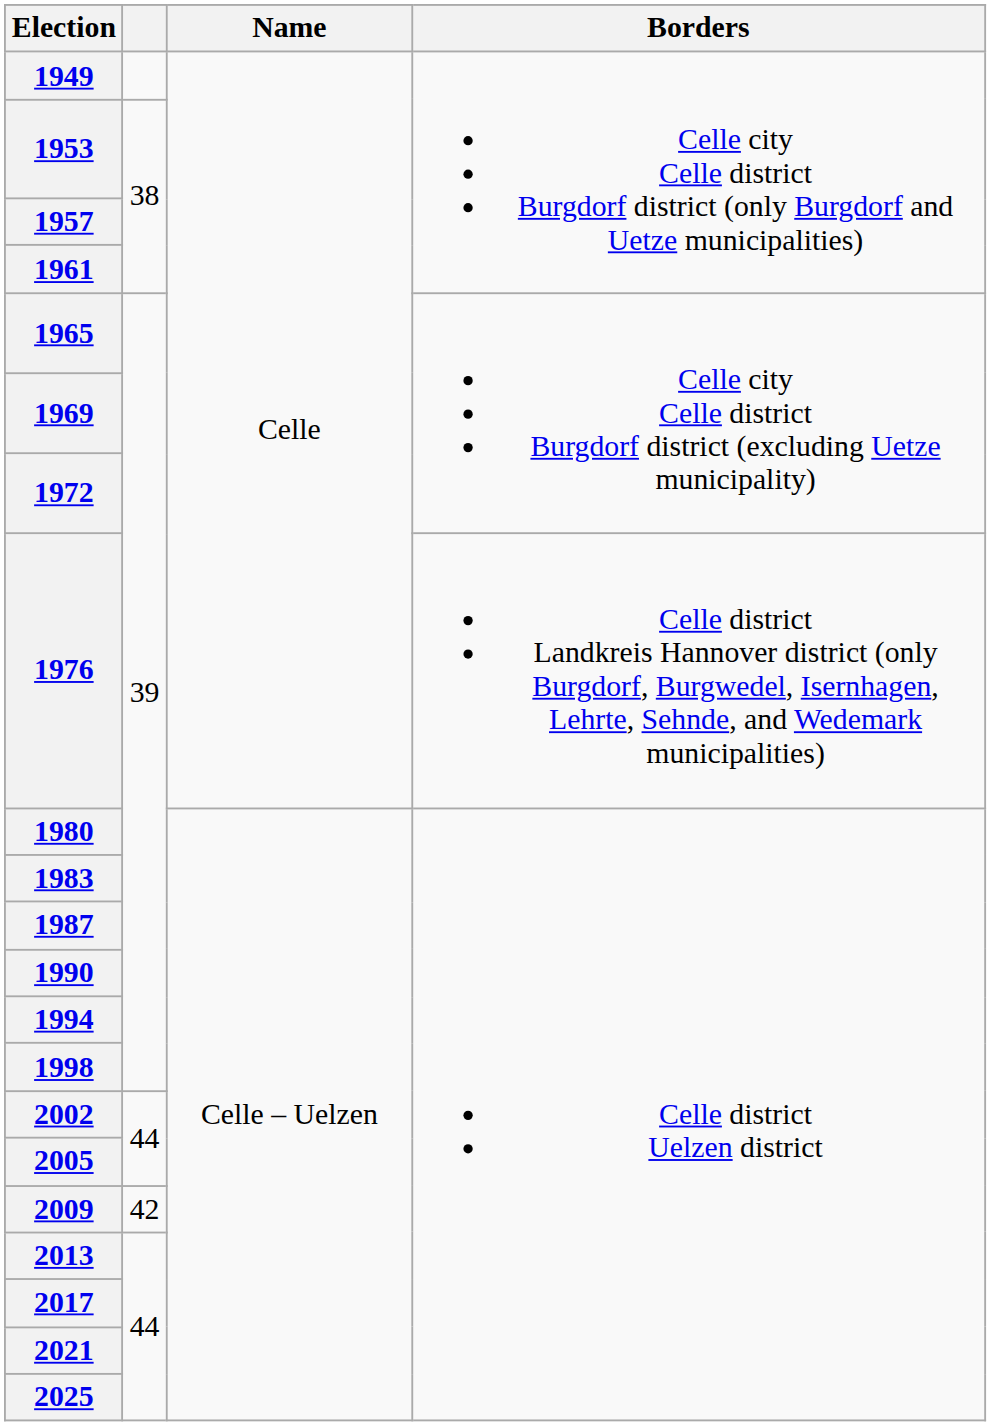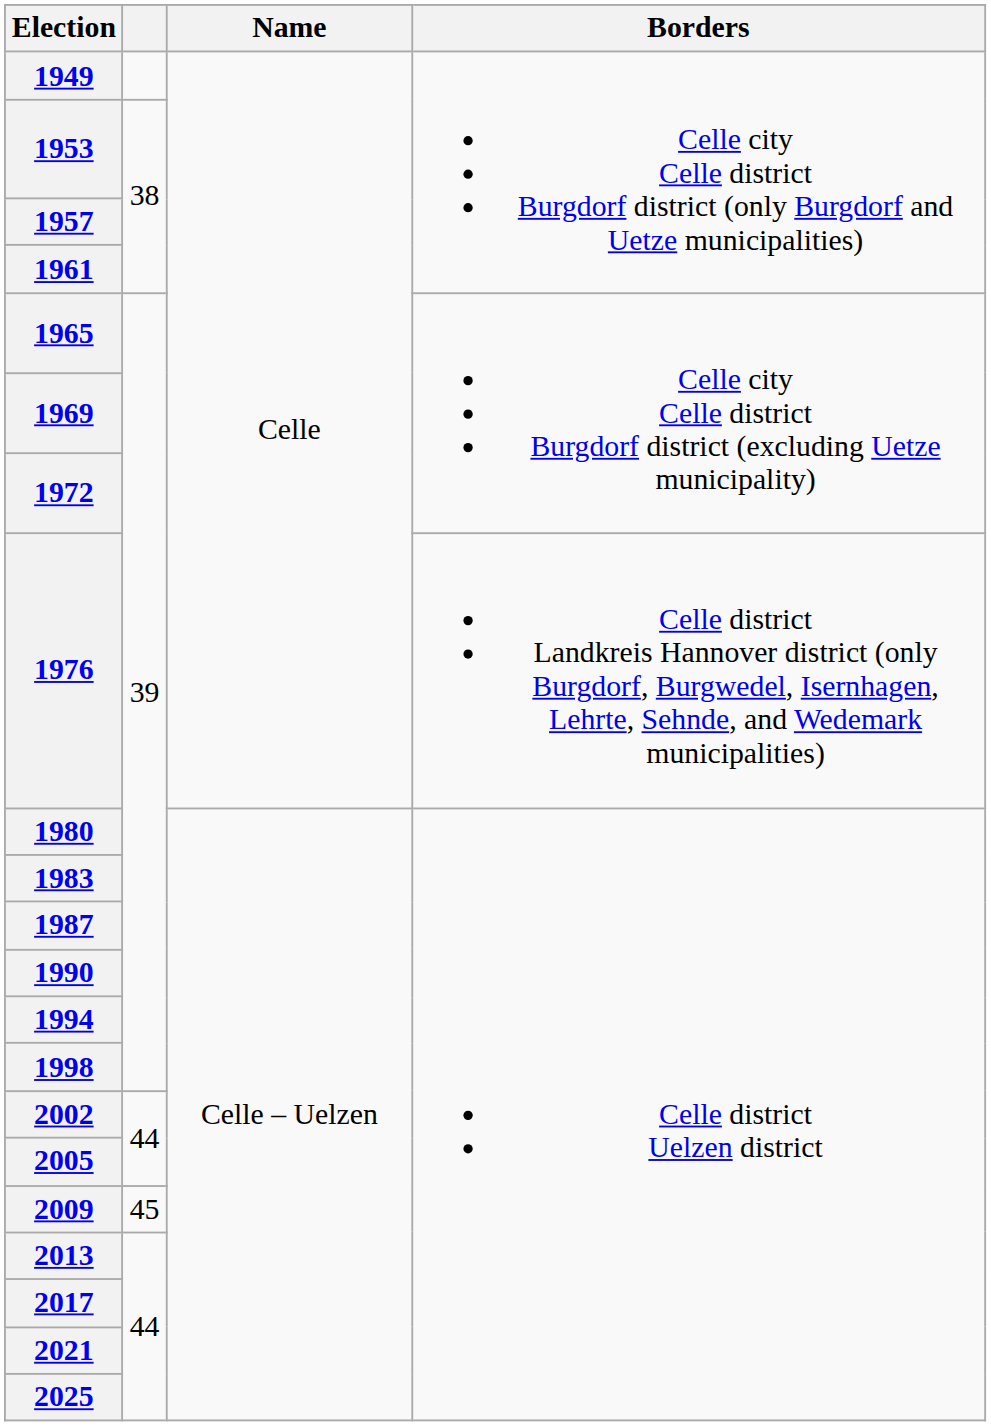2009 | column 2: 42 -> 45
